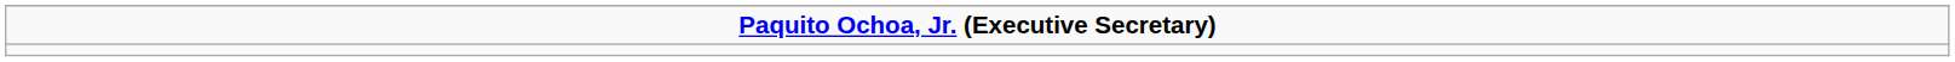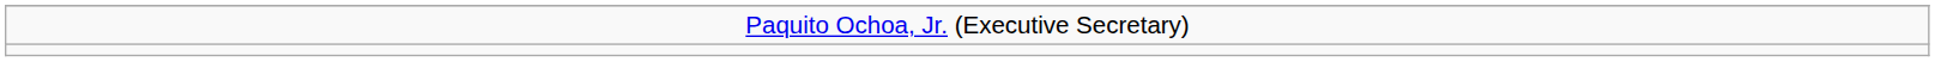row 1 | column 1: bold -> normal
